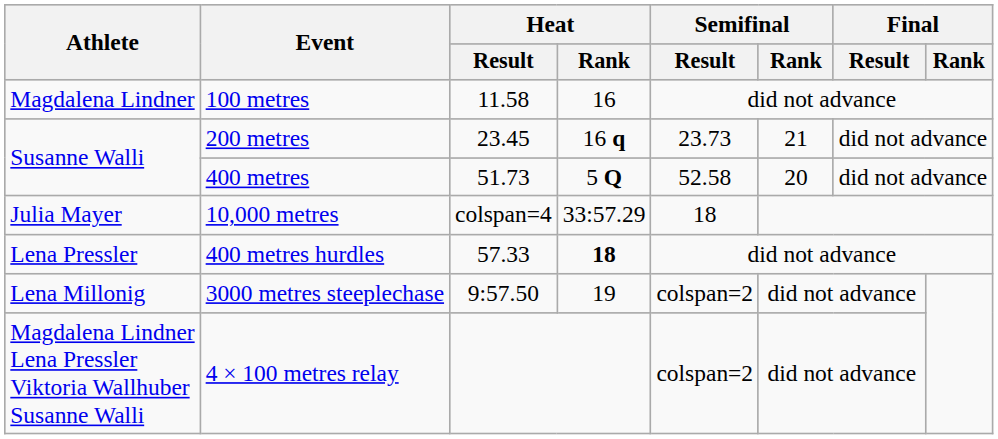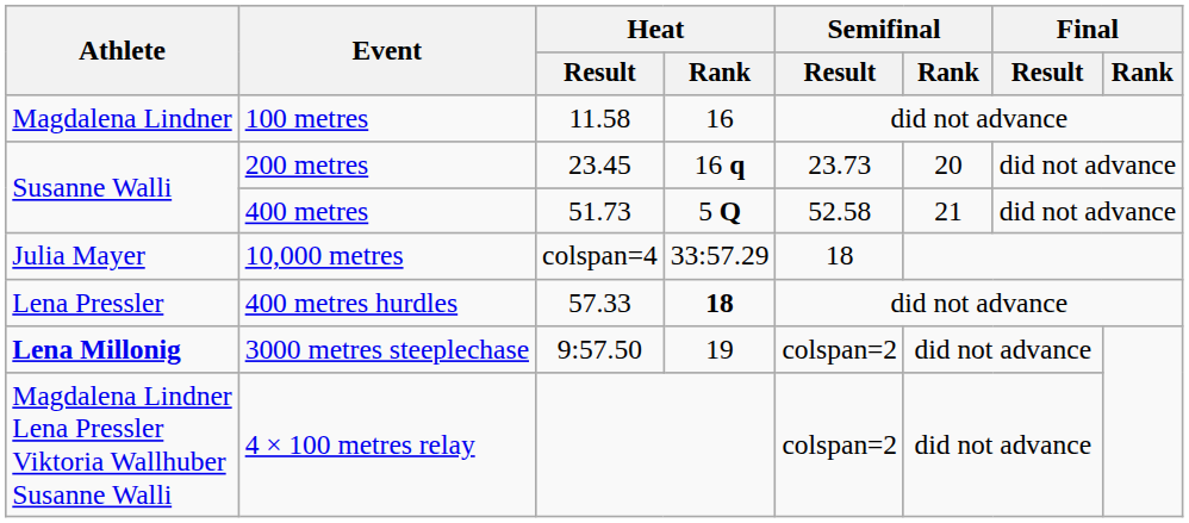200 metres | Semifinal / Rank: 21 -> 20
400 metres | Semifinal / Rank: 20 -> 21
3000 metres steeplechase | Athlete: normal -> bold
